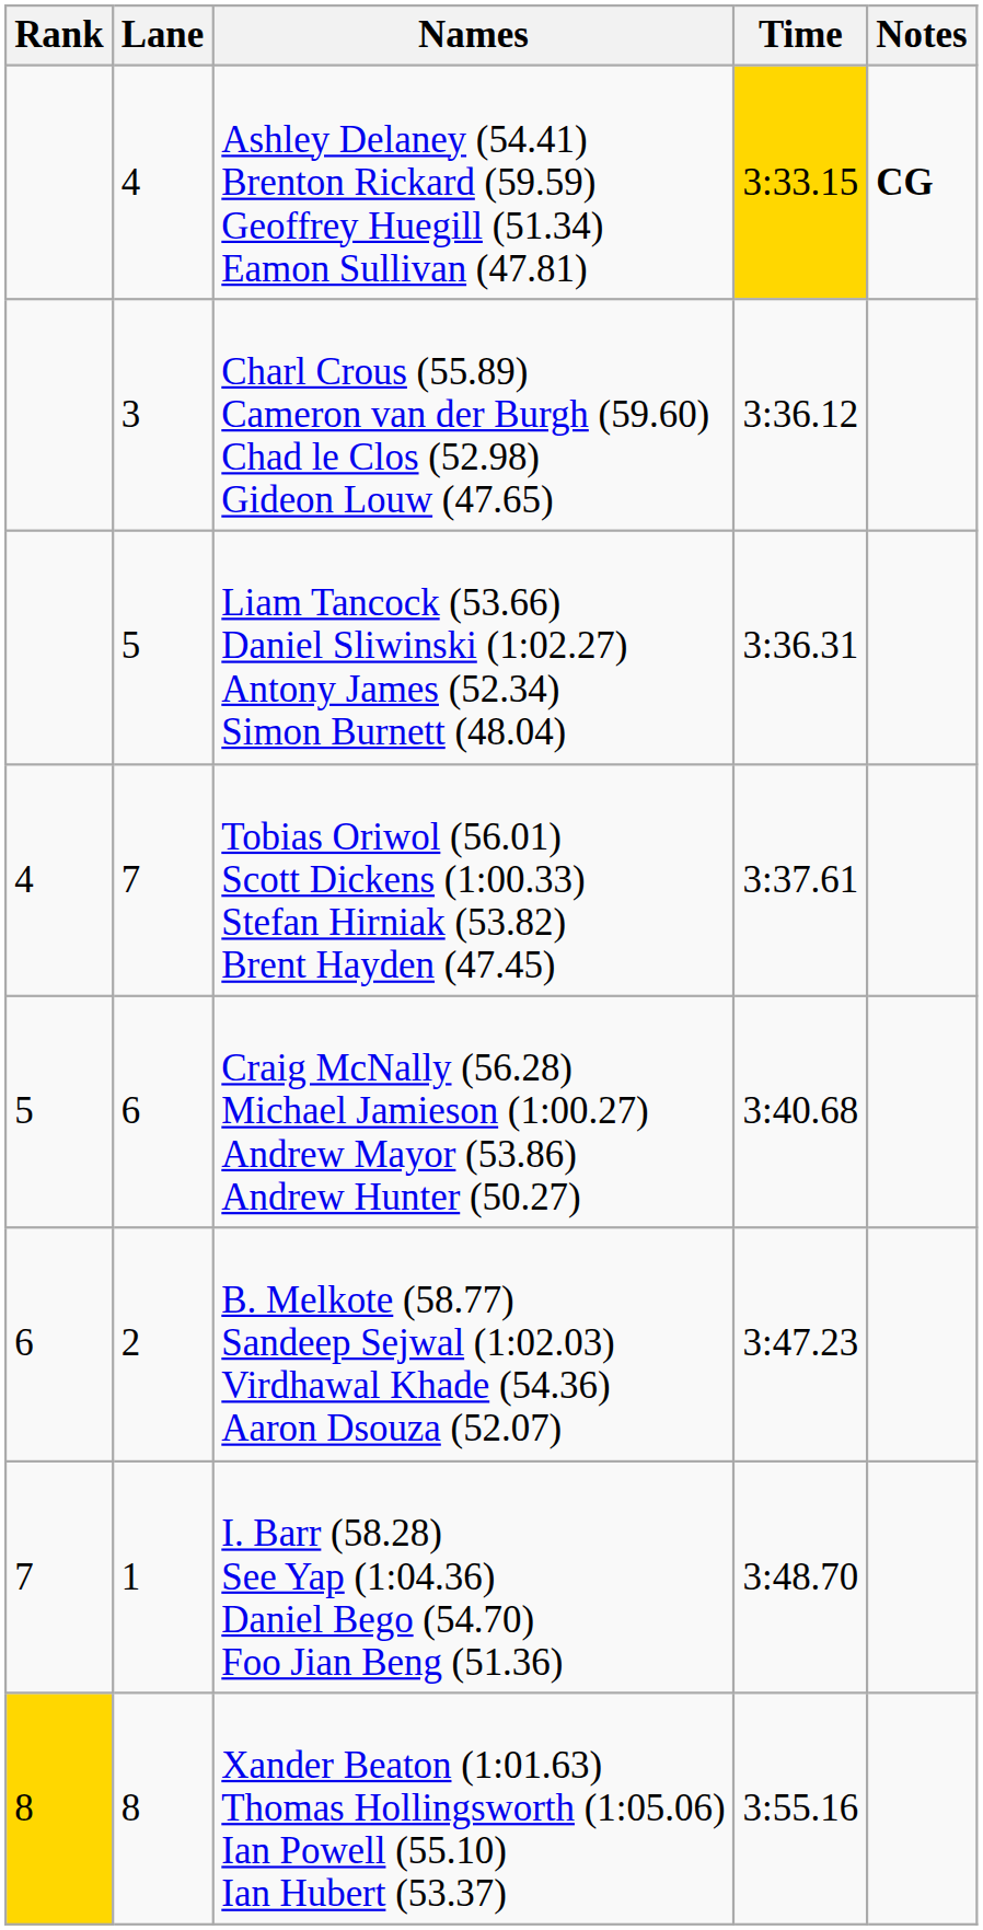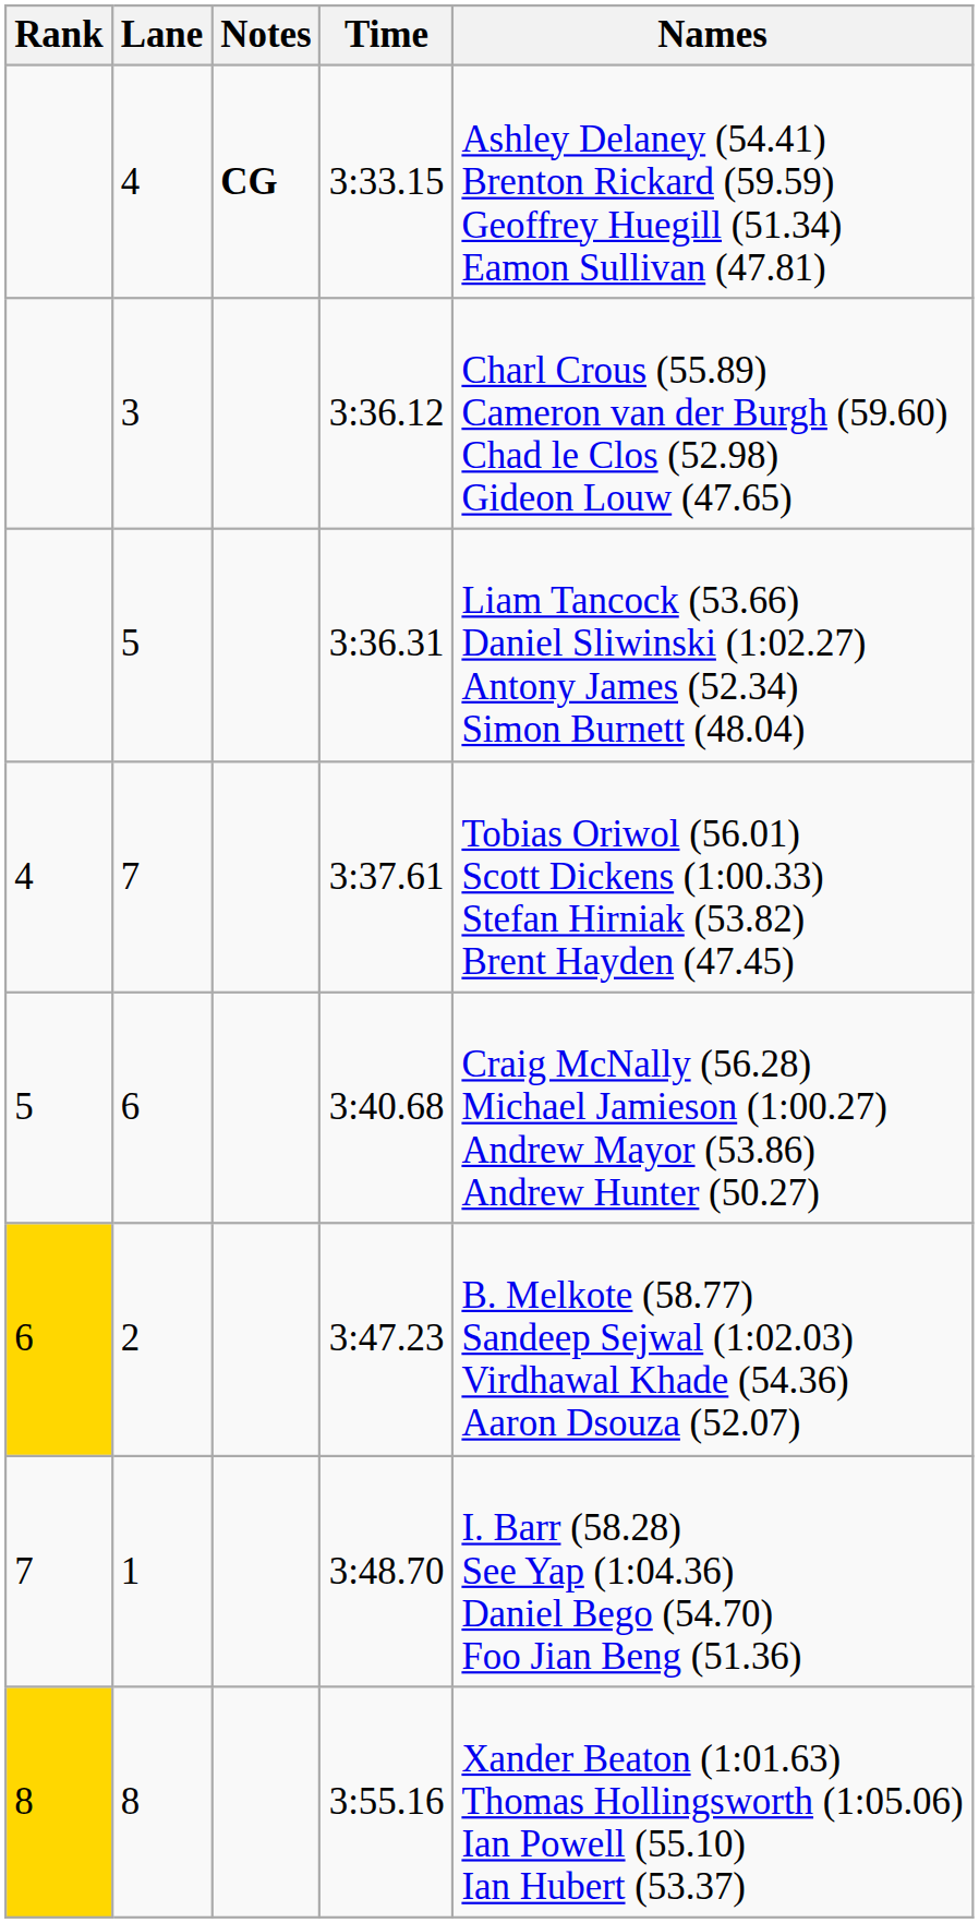columns swapped: Names <-> Notes
row 2 | Time: gold background -> no background
row 7 | Rank: no background -> gold background
